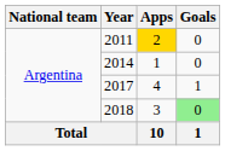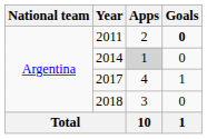2011 | Apps: gold background -> no background
2011 | Goals: normal -> bold
2014 | Apps: no background -> lightgrey background
2018 | Goals: lightgreen background -> no background
